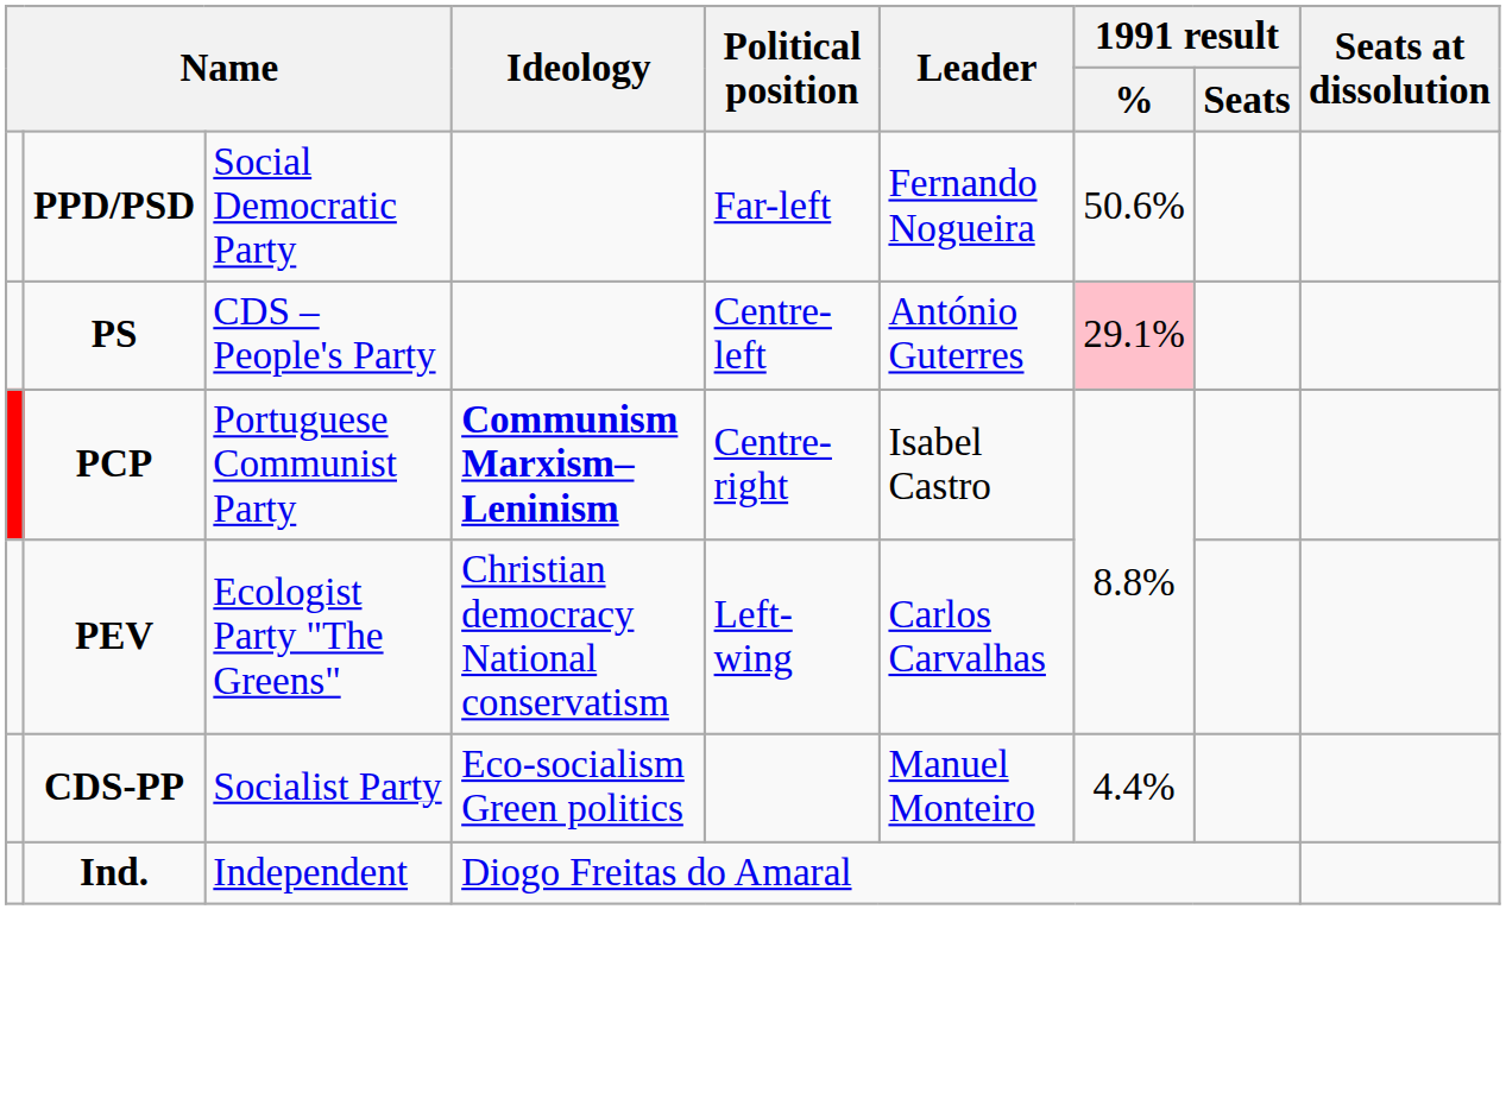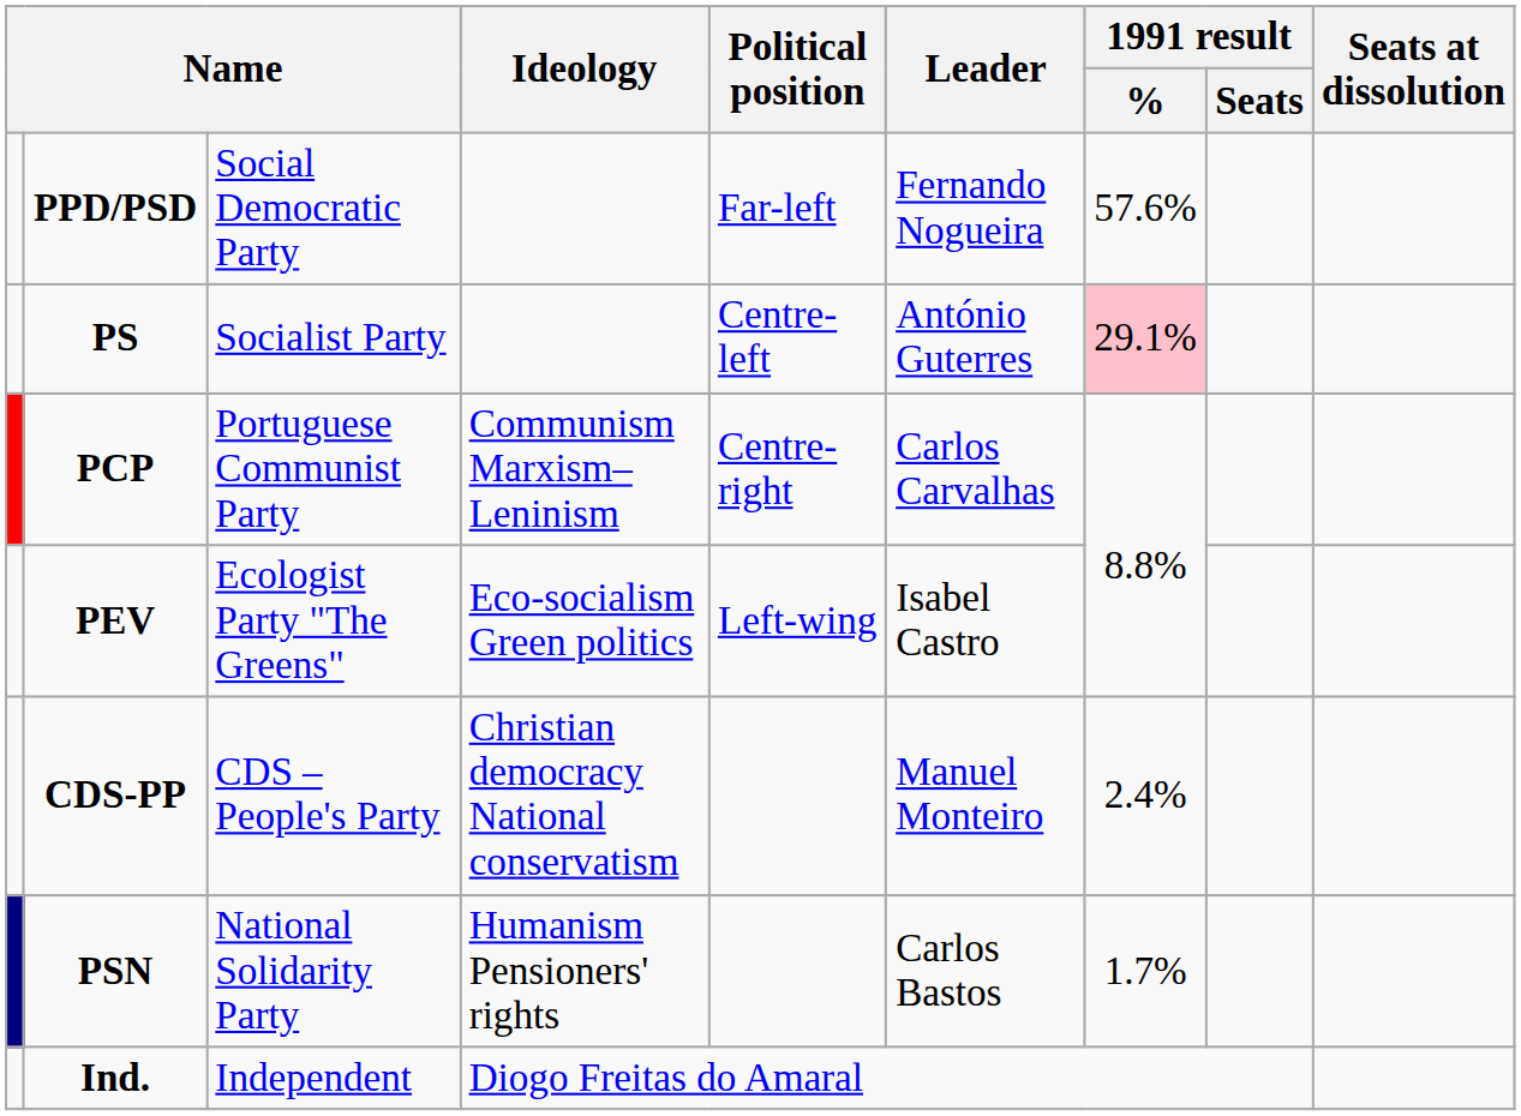PPD/PSD | 1991 result / %: 50.6% -> 57.6%
PS | column 3: CDS – People's Party -> Socialist Party
PCP | Ideology: bold -> normal
PCP | Leader: Isabel Castro -> Carlos Carvalhas
PEV | Ideology: Christian democracy National conservatism -> Eco-socialism Green politics
PEV | Leader: Carlos Carvalhas -> Isabel Castro
CDS-PP | column 3: Socialist Party -> CDS – People's Party
CDS-PP | Ideology: Eco-socialism Green politics -> Christian democracy National conservatism
CDS-PP | 1991 result / %: 4.4% -> 2.4%
+ row: PSN | National Solidarity Party | Humanism Pensioners' rights | Carlos Bastos | 1.7%
